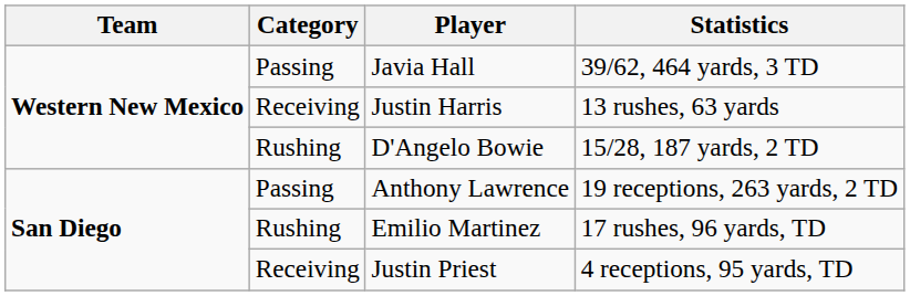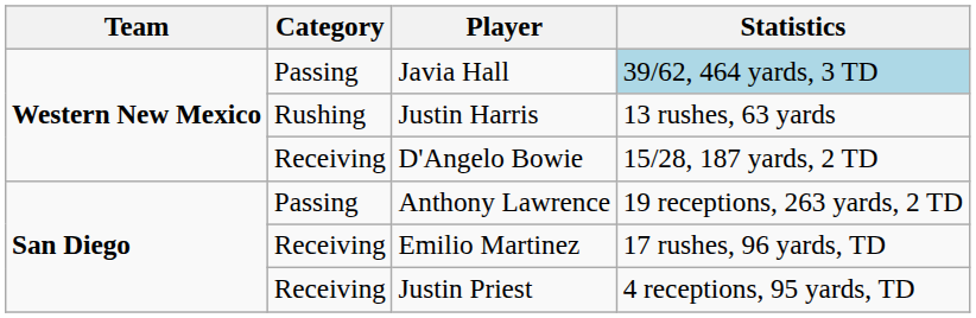Javia Hall | Statistics: no background -> lightblue background
Justin Harris | Category: Receiving -> Rushing
D'Angelo Bowie | Category: Rushing -> Receiving
Emilio Martinez | Category: Rushing -> Receiving
